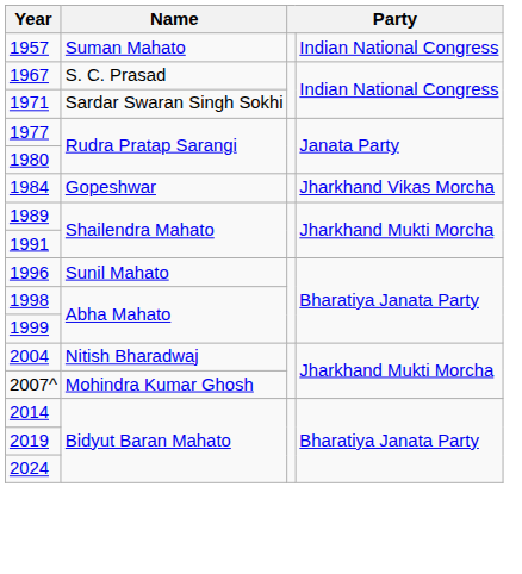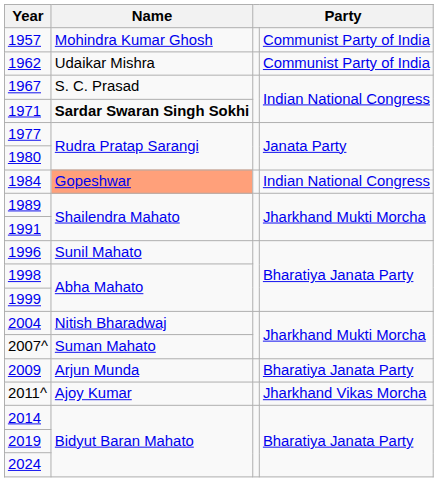1957 | Name: Suman Mahato -> Mohindra Kumar Ghosh
1957 | column 4: Indian National Congress -> Communist Party of India
+ row: 1962 | Udaikar Mishra | Communist Party of India
1971 | Name: normal -> bold
1984 | Name: no background -> lightsalmon background
1984 | column 4: Jharkhand Vikas Morcha -> Indian National Congress
2007^ | Name: Mohindra Kumar Ghosh -> Suman Mahato
+ row: 2009 | Arjun Munda | Bharatiya Janata Party
+ row: 2011^ | Ajoy Kumar | Jharkhand Vikas Morcha
